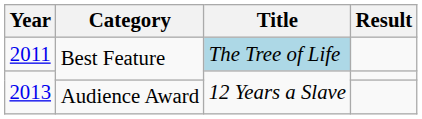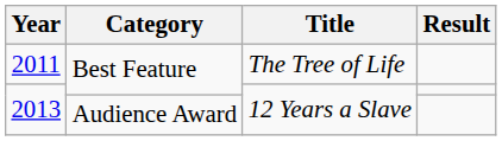2011 | Title: lightblue background -> no background
